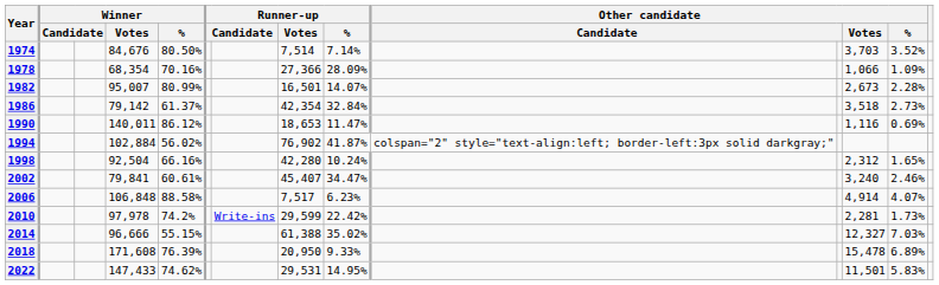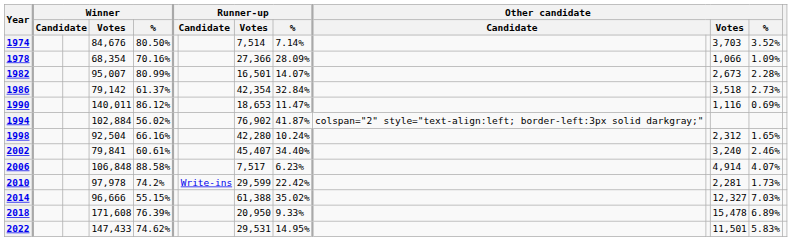2002 | Runner-up / %: 34.47% -> 34.40%
